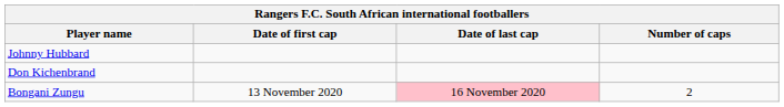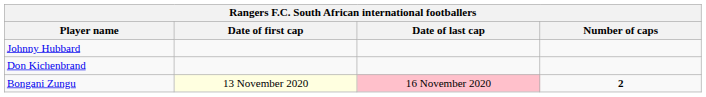Bongani Zungu | Date of first cap: no background -> lightyellow background
Bongani Zungu | Number of caps: normal -> bold
